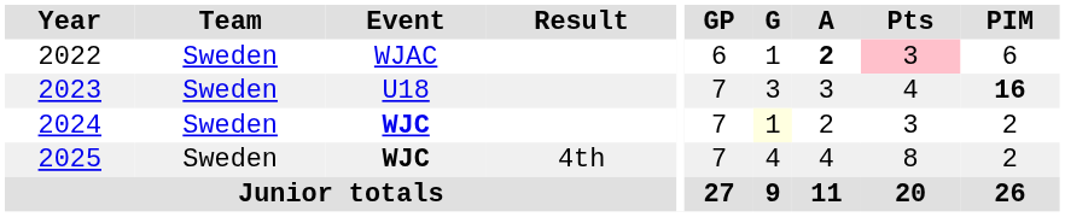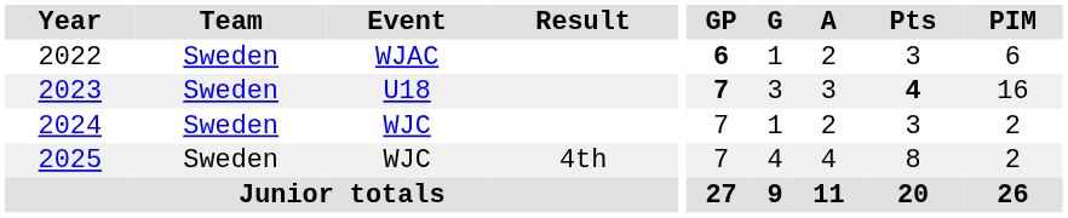2022 | GP: normal -> bold
2022 | A: bold -> normal
2022 | Pts: pink background -> no background
2023 | GP: normal -> bold
2023 | Pts: normal -> bold
2023 | PIM: bold -> normal
2024 | Event: bold -> normal
2024 | G: lightyellow background -> no background
2025 | Event: bold -> normal
